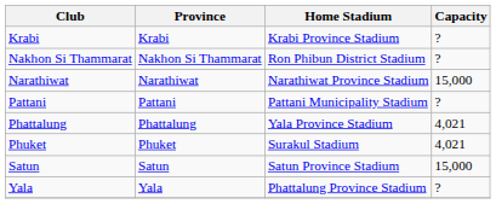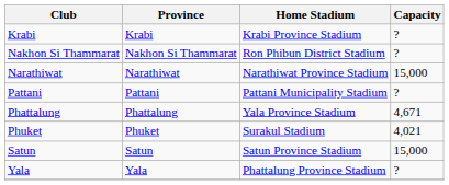row 6 | Capacity: 4,021 -> 4,671
